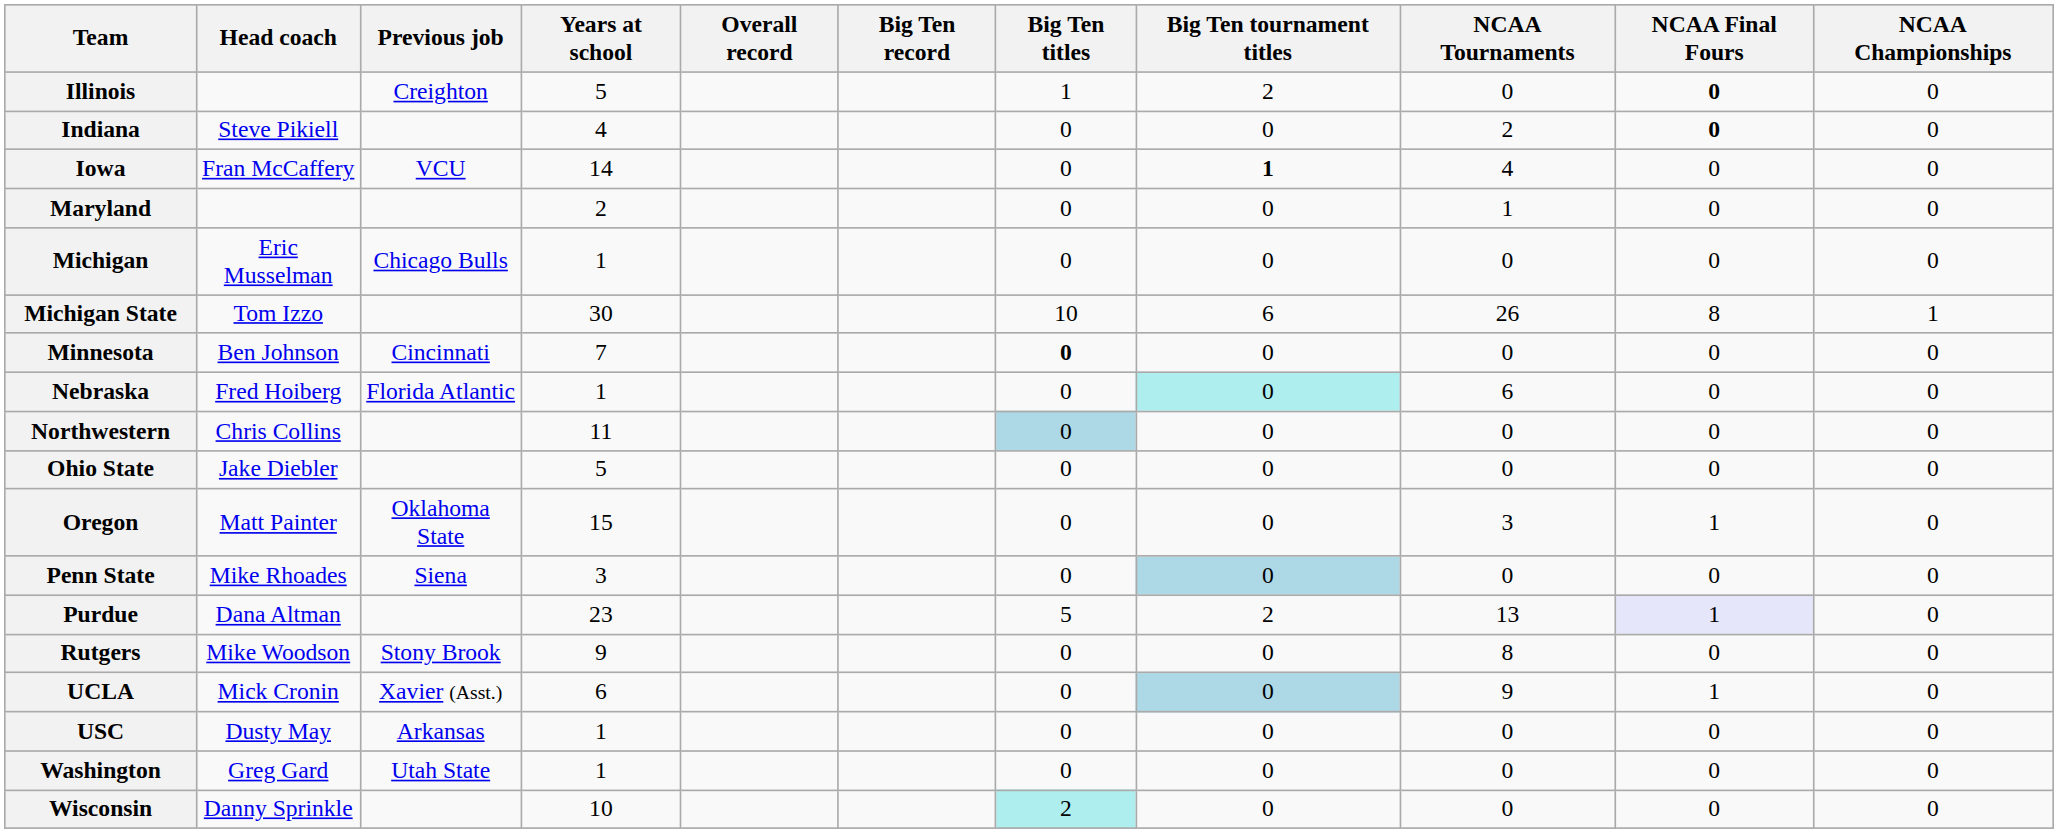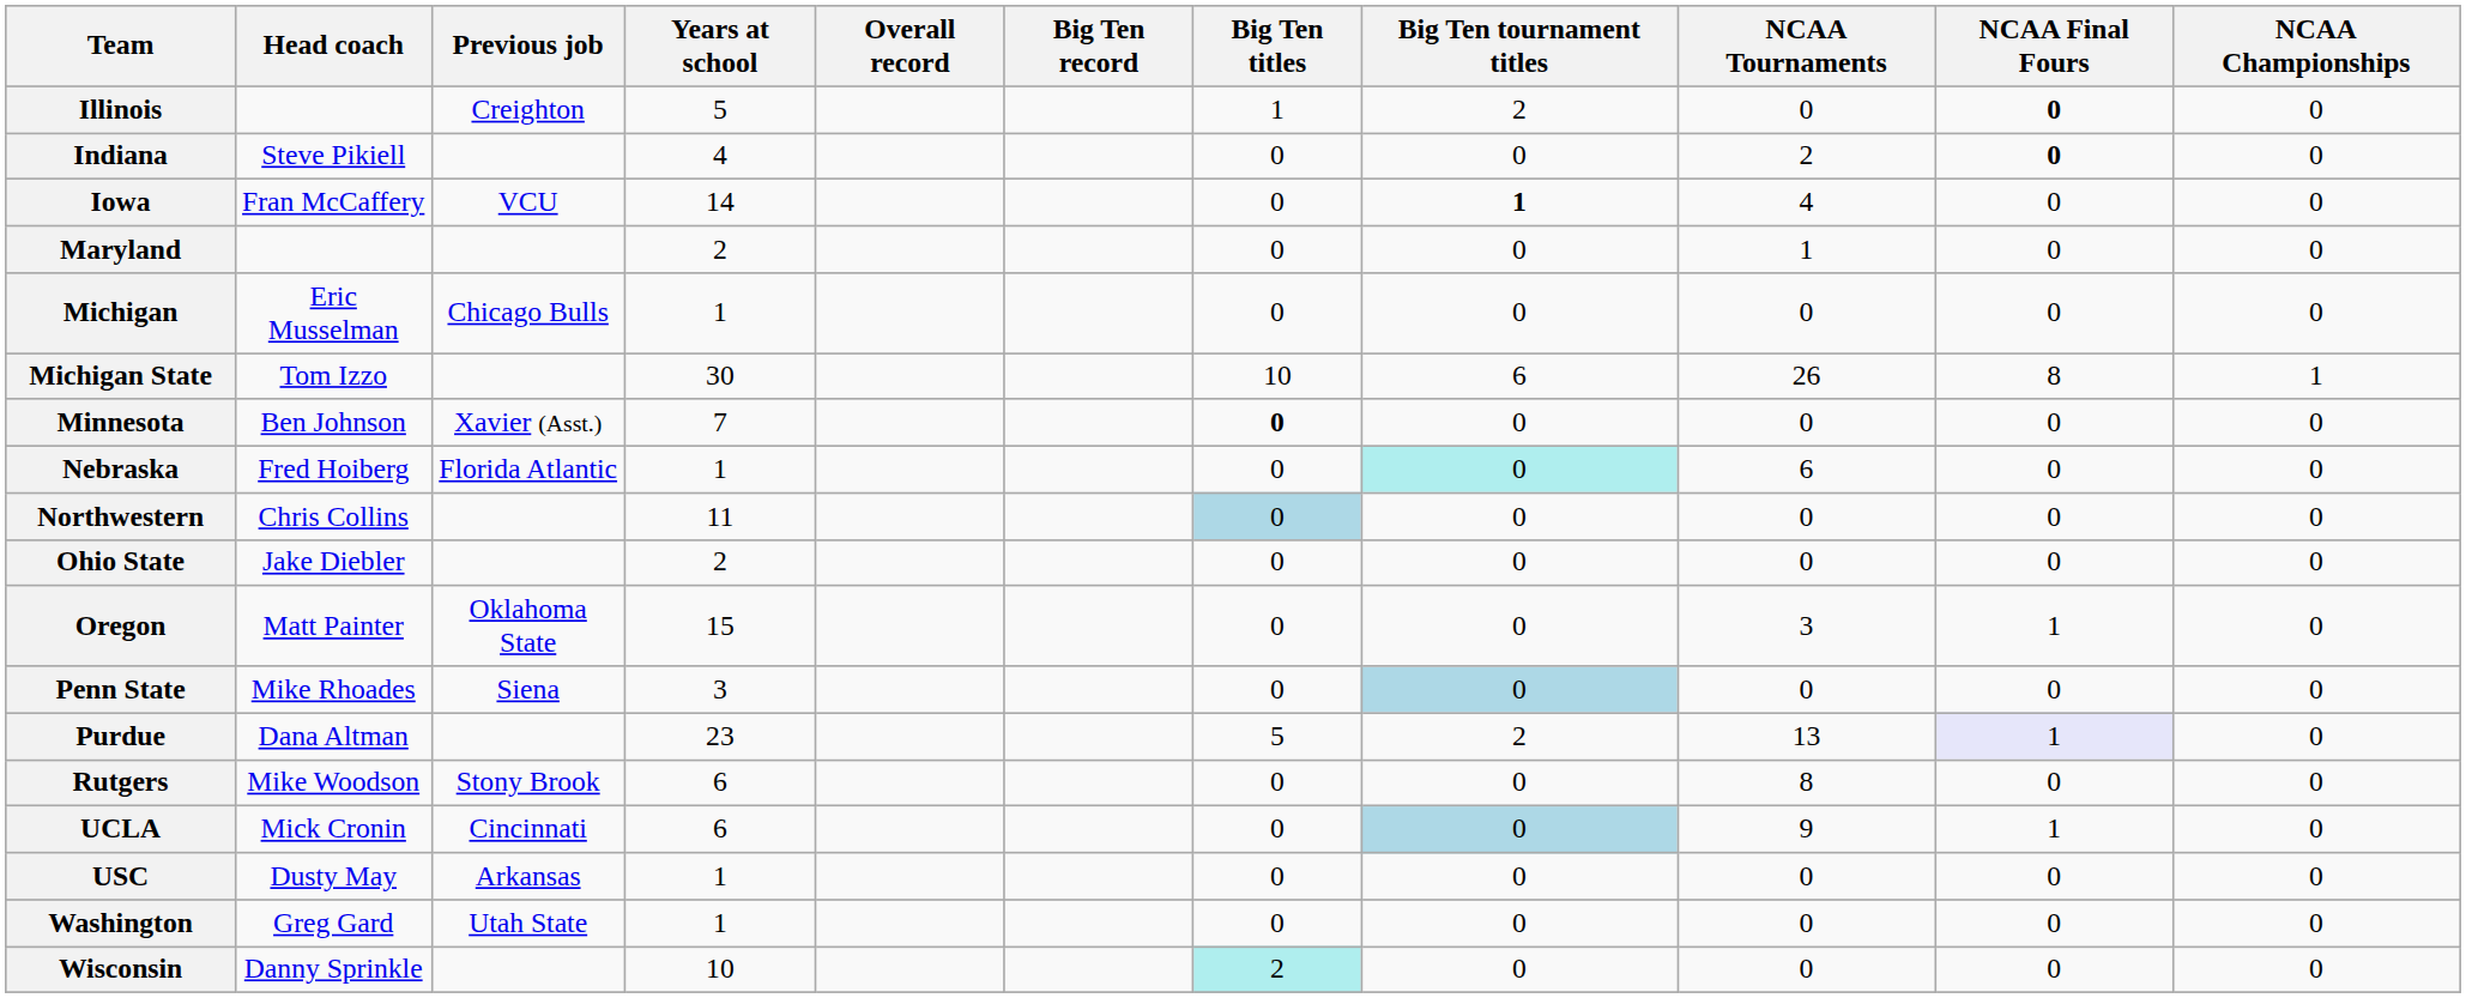Minnesota | Previous job: Cincinnati -> Xavier (Asst.)
Ohio State | Years at school: 5 -> 2
Rutgers | Years at school: 9 -> 6
UCLA | Previous job: Xavier (Asst.) -> Cincinnati
